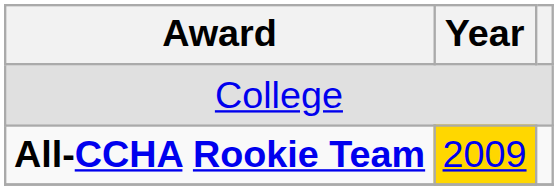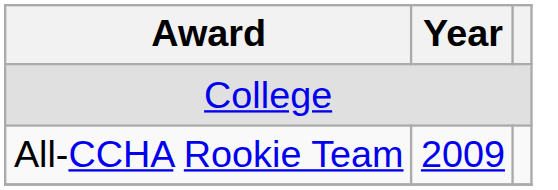All-CCHA Rookie Team | Award: bold -> normal
All-CCHA Rookie Team | Year: gold background -> no background
